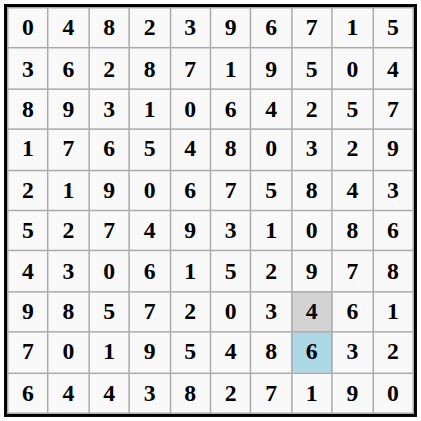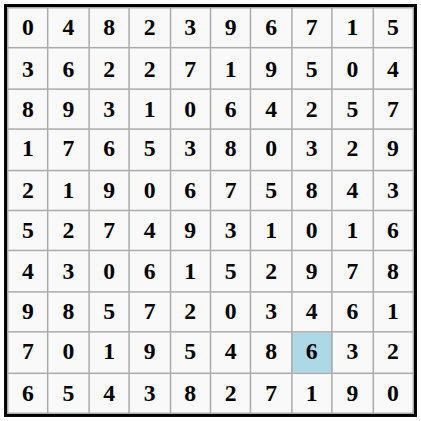row 2 | column 4: 8 -> 2
row 4 | column 5: 4 -> 3
row 6 | column 9: 8 -> 1
row 8 | column 8: lightgrey background -> no background
row 10 | column 2: 4 -> 5
